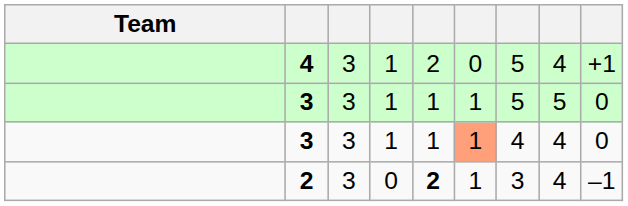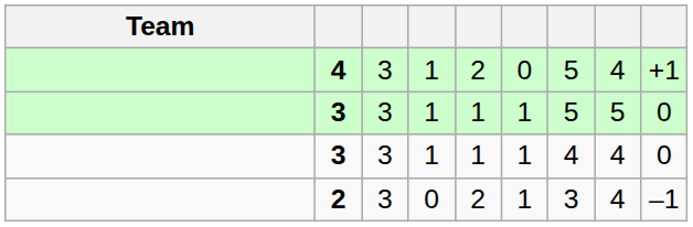row 4 | column 6: lightsalmon background -> no background
row 5 | column 5: bold -> normal
